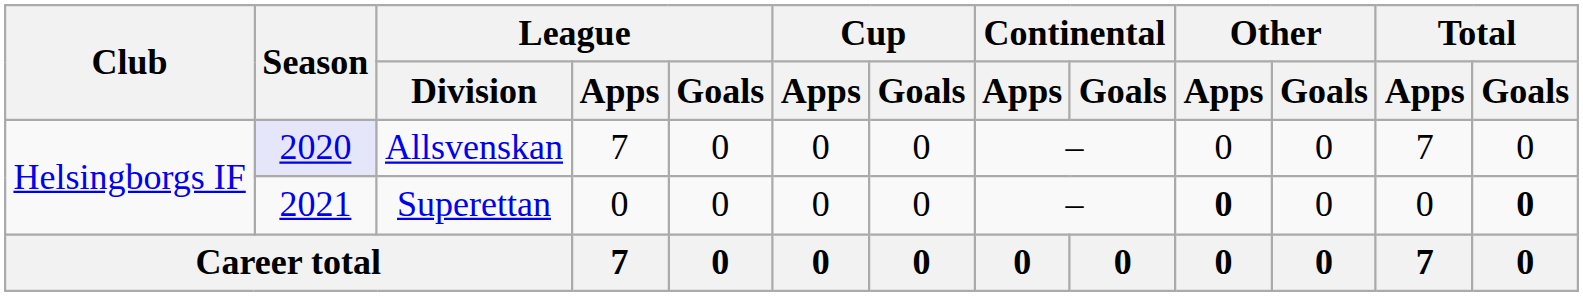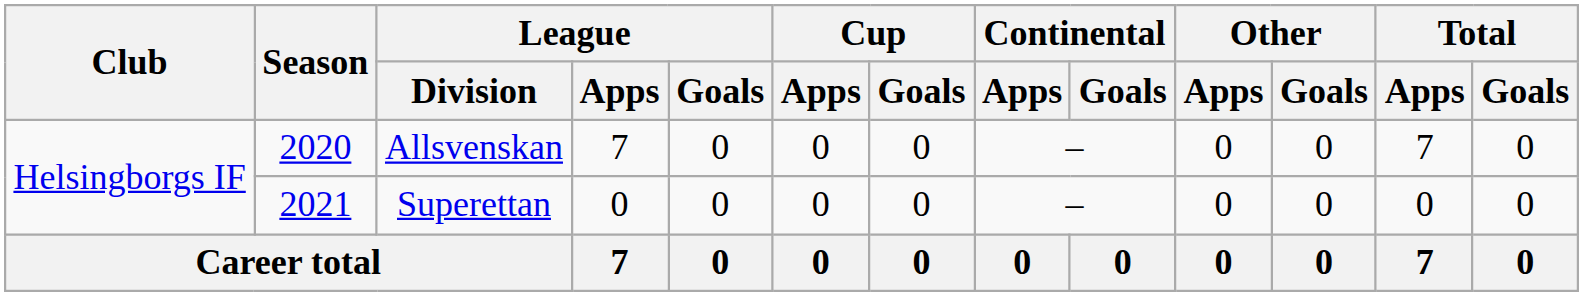Allsvenskan | Season: lavender background -> no background
Superettan | Other / Apps: bold -> normal
Superettan | Total / Goals: bold -> normal
